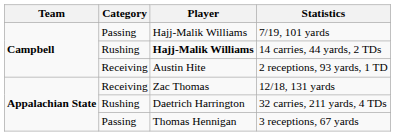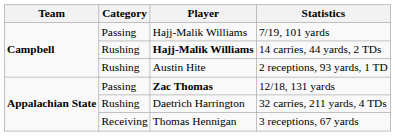2 receptions, 93 yards, 1 TD | Category: Receiving -> Rushing
12/18, 131 yards | Category: Receiving -> Passing
12/18, 131 yards | Player: normal -> bold
3 receptions, 67 yards | Category: Passing -> Receiving
